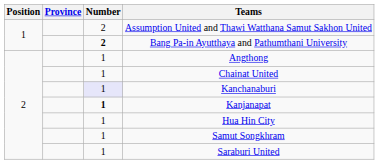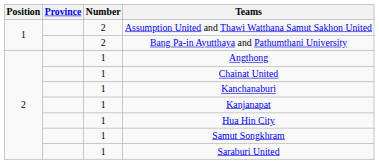Bang Pa-in Ayutthaya and Pathumthani University | Number: bold -> normal
Kanchanaburi | Number: lavender background -> no background
Kanjanapat | Number: bold -> normal
